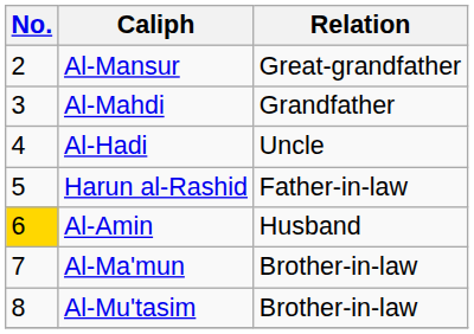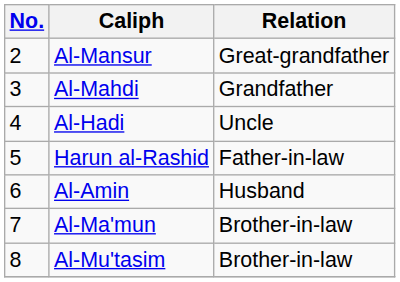Al-Amin | No.: gold background -> no background
